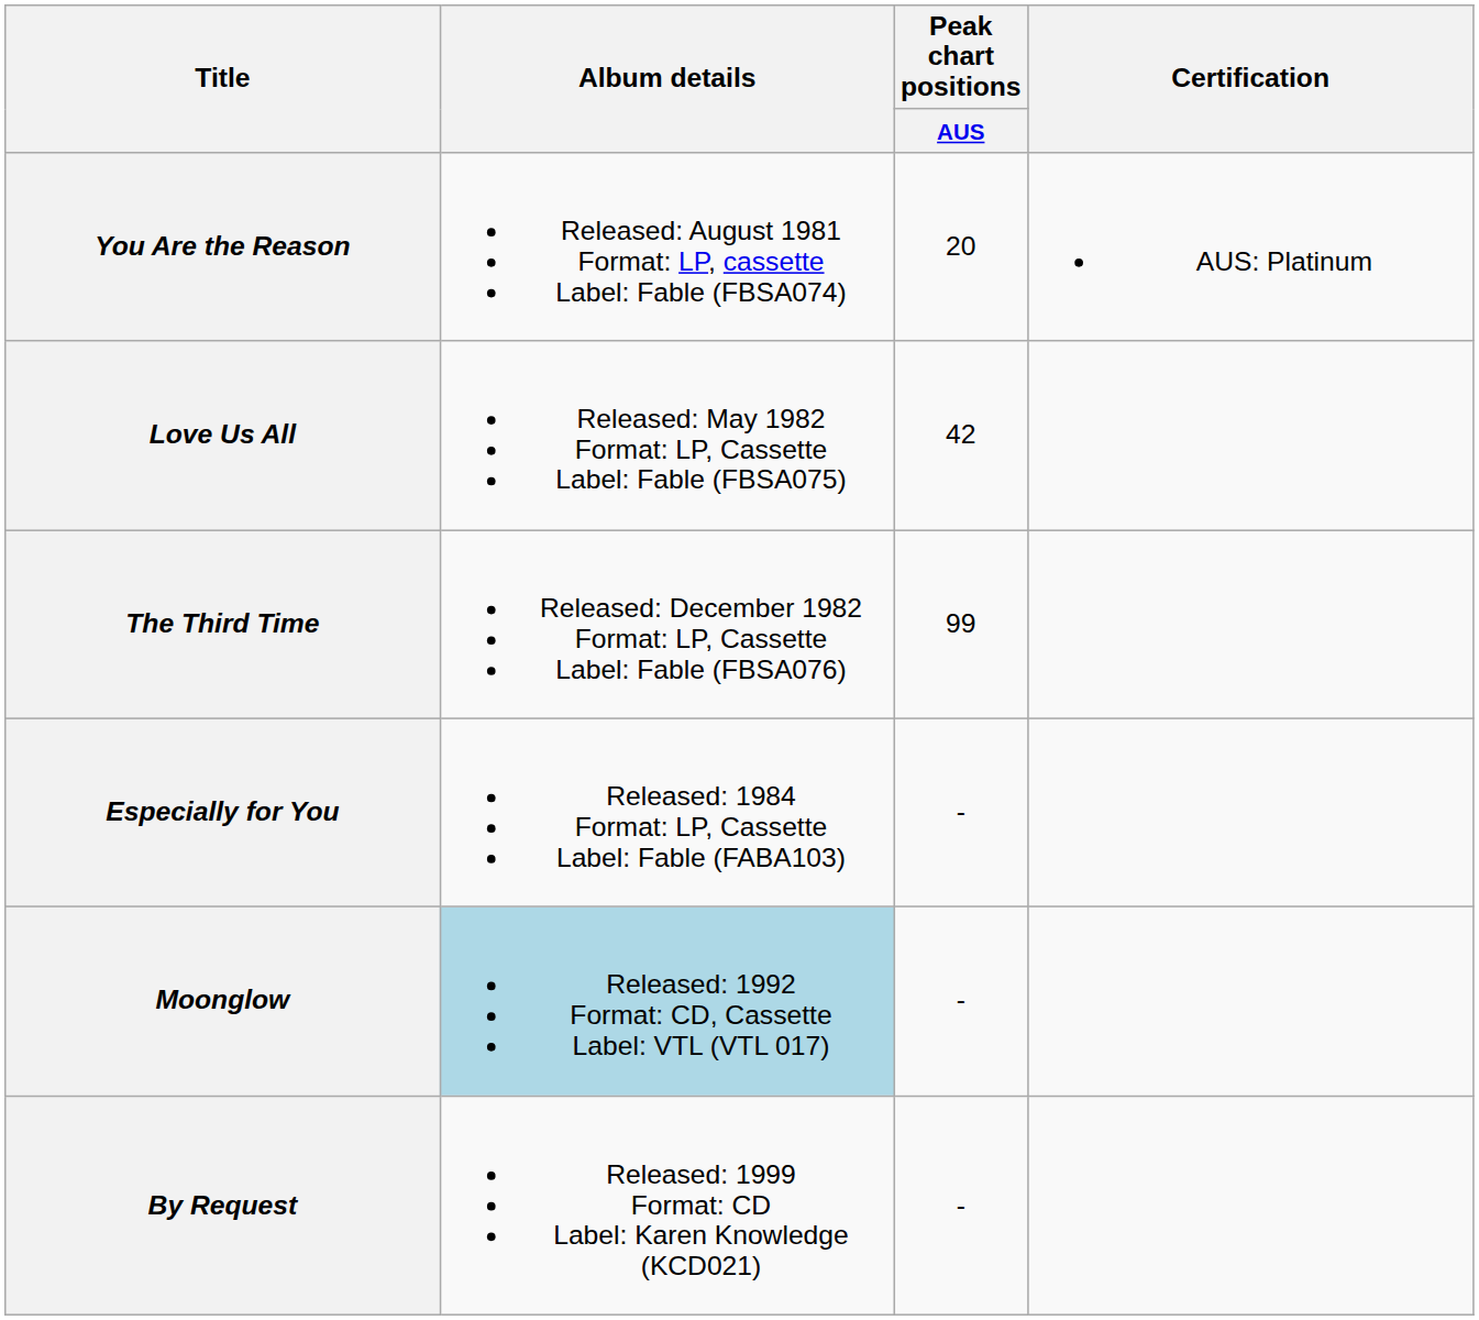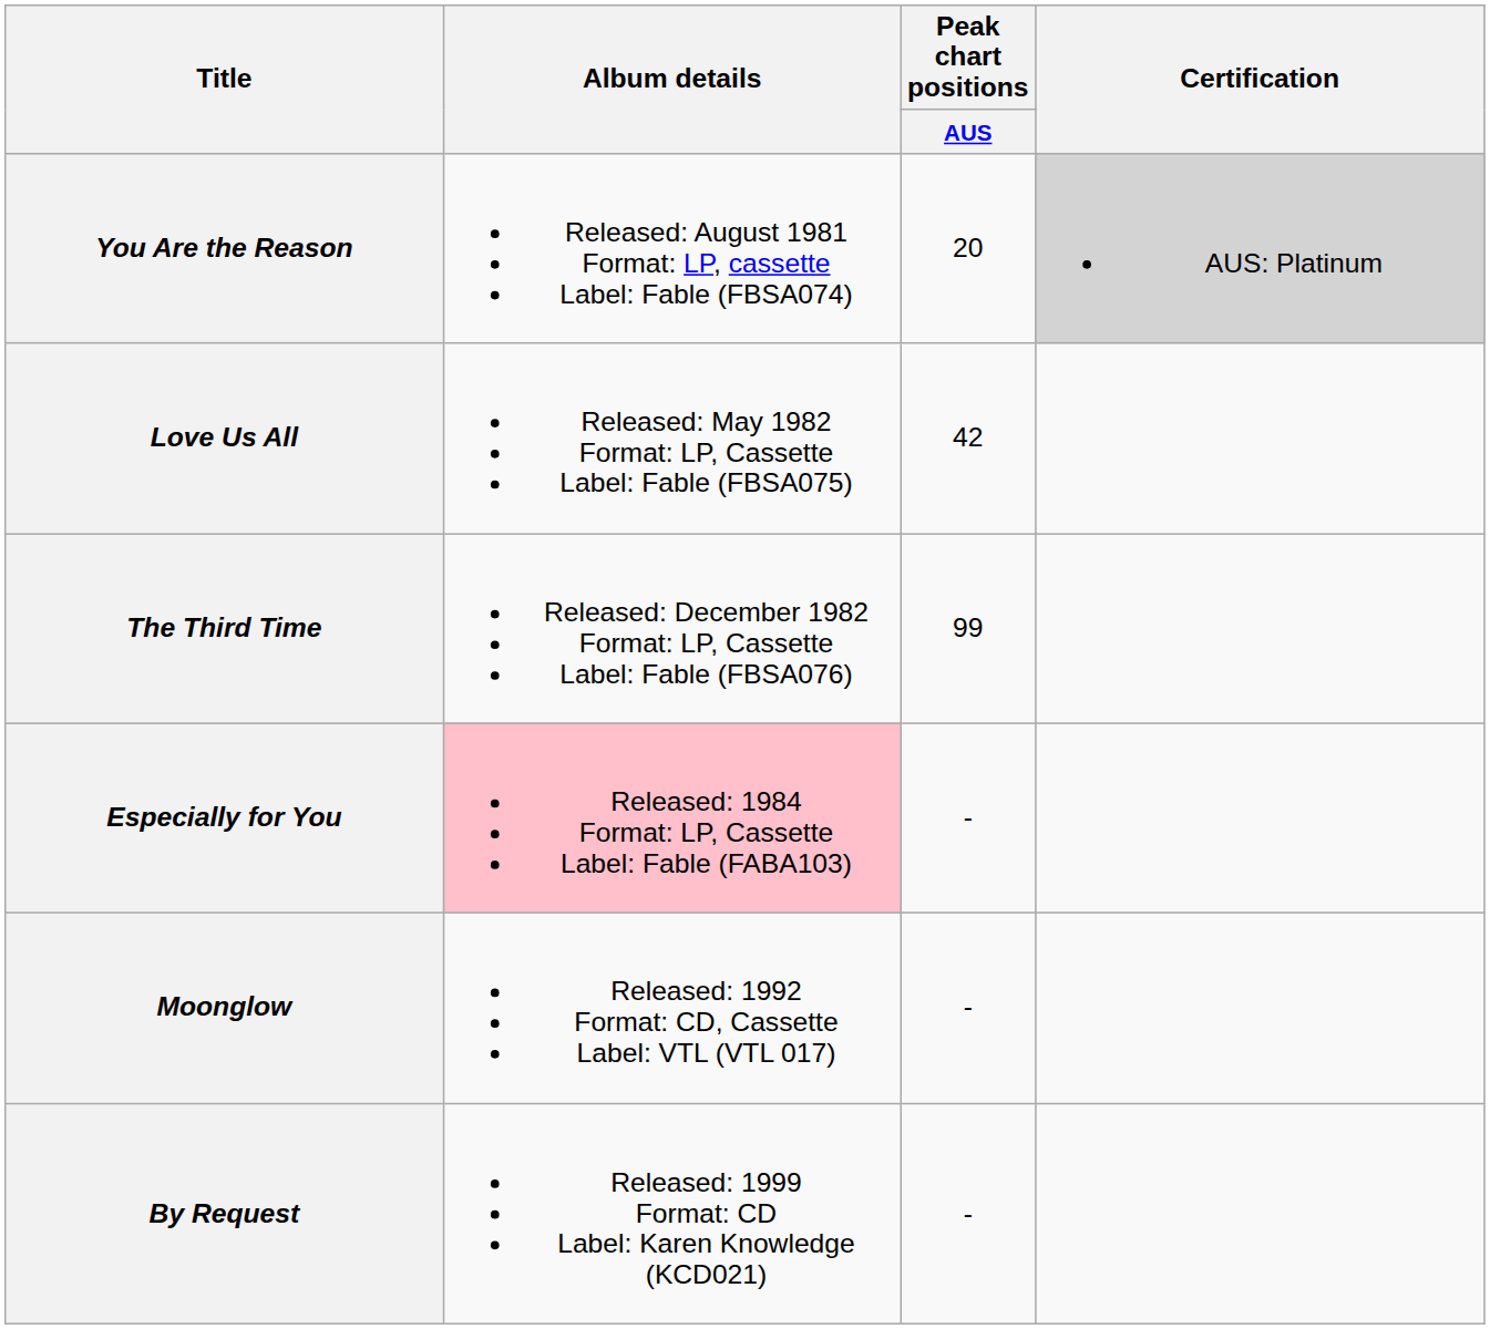You Are the Reason | Certification: no background -> lightgrey background
Especially for You | Album details: no background -> pink background
Moonglow | Album details: lightblue background -> no background
